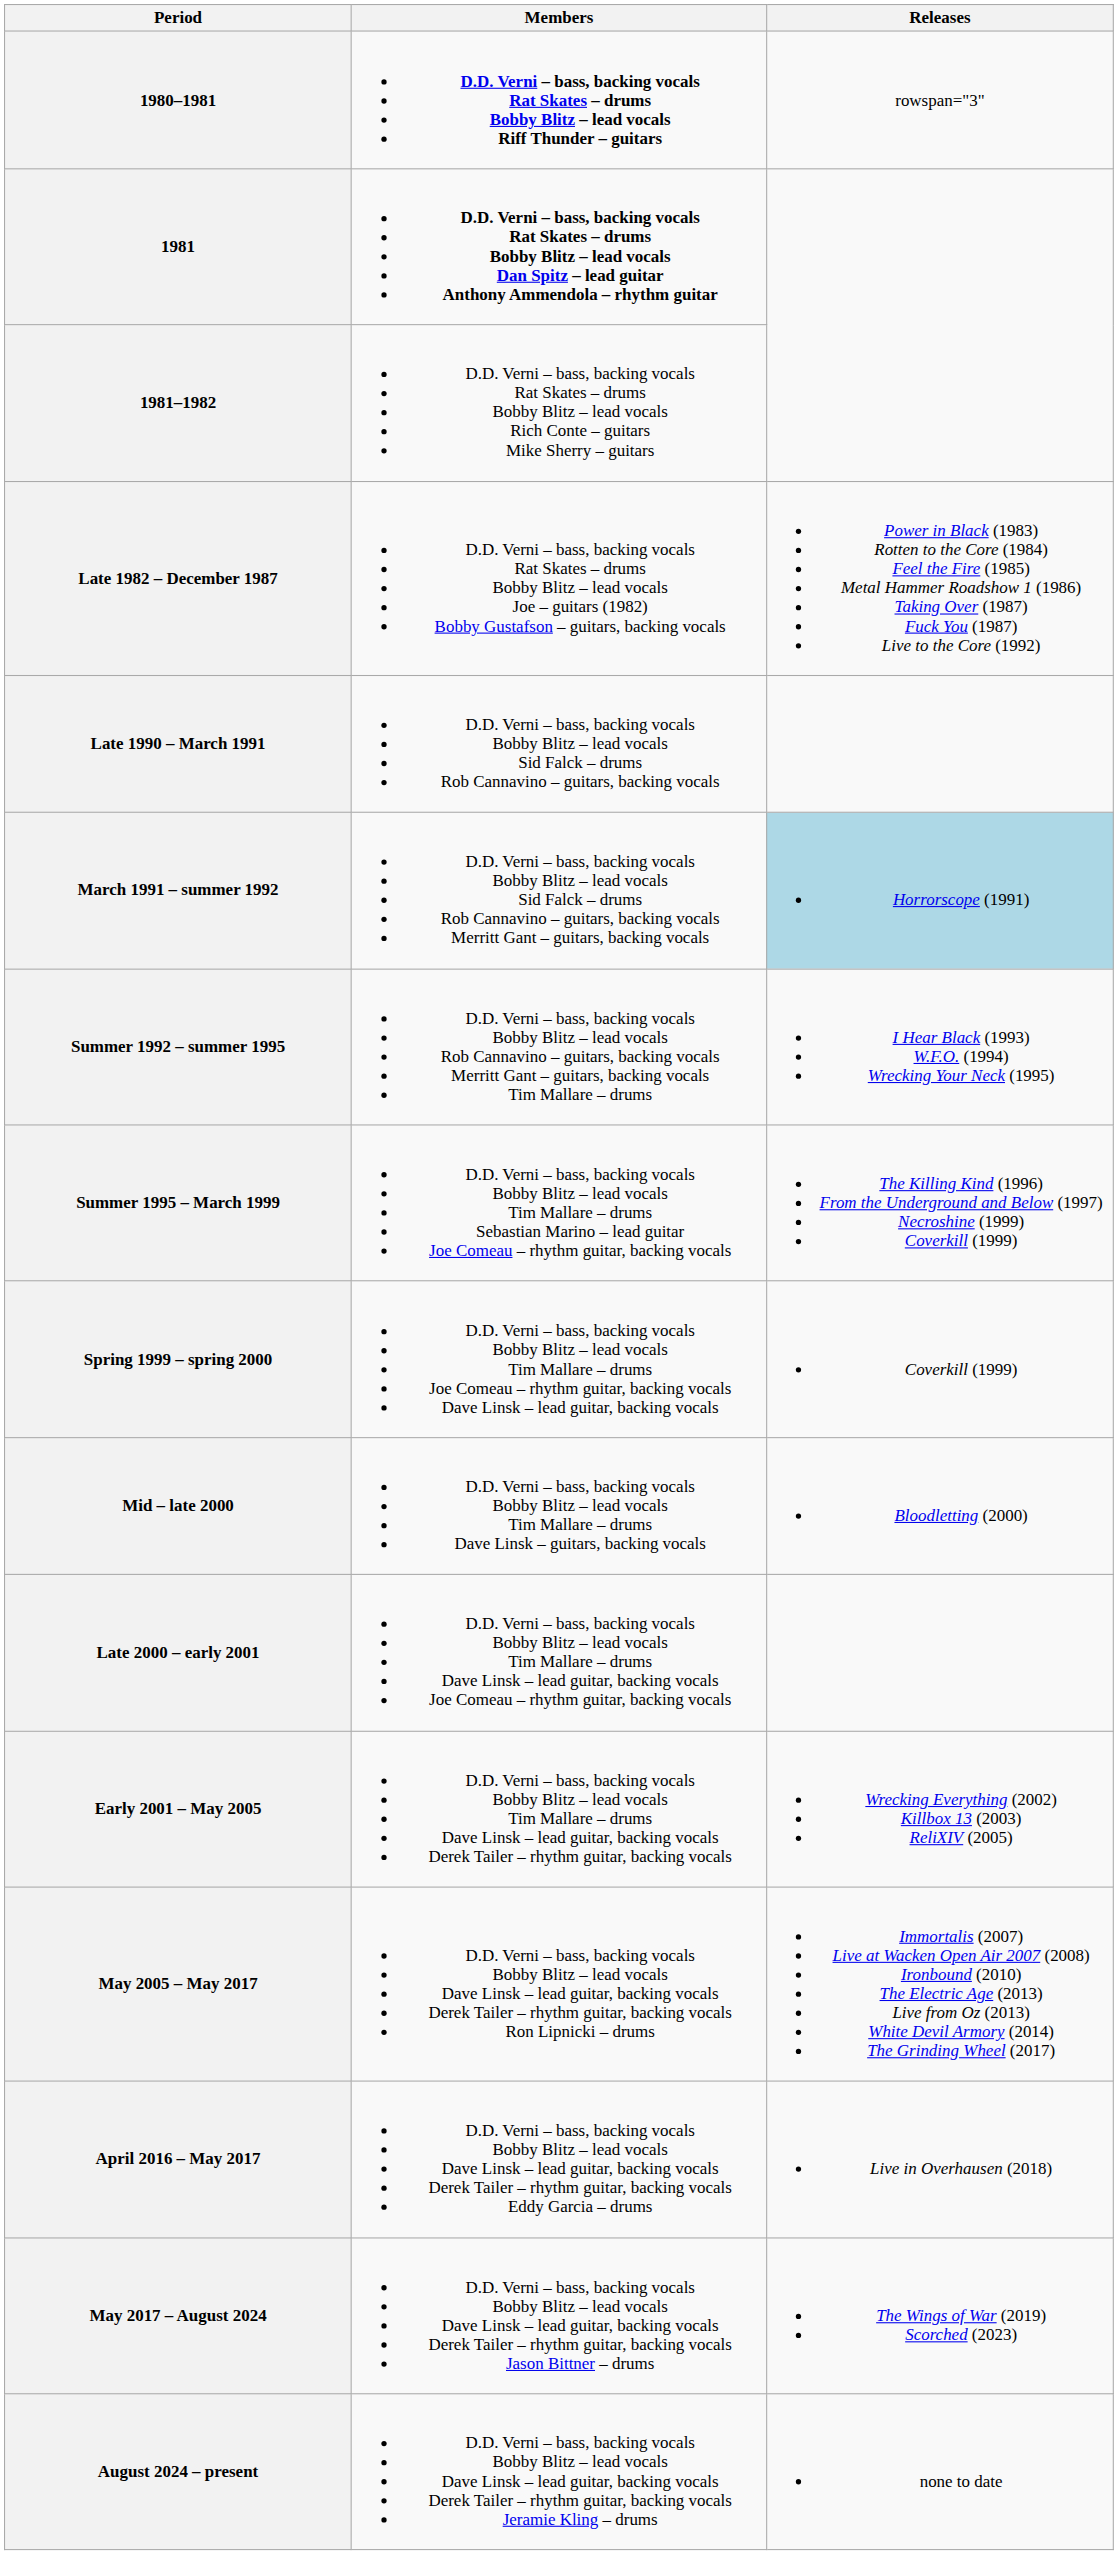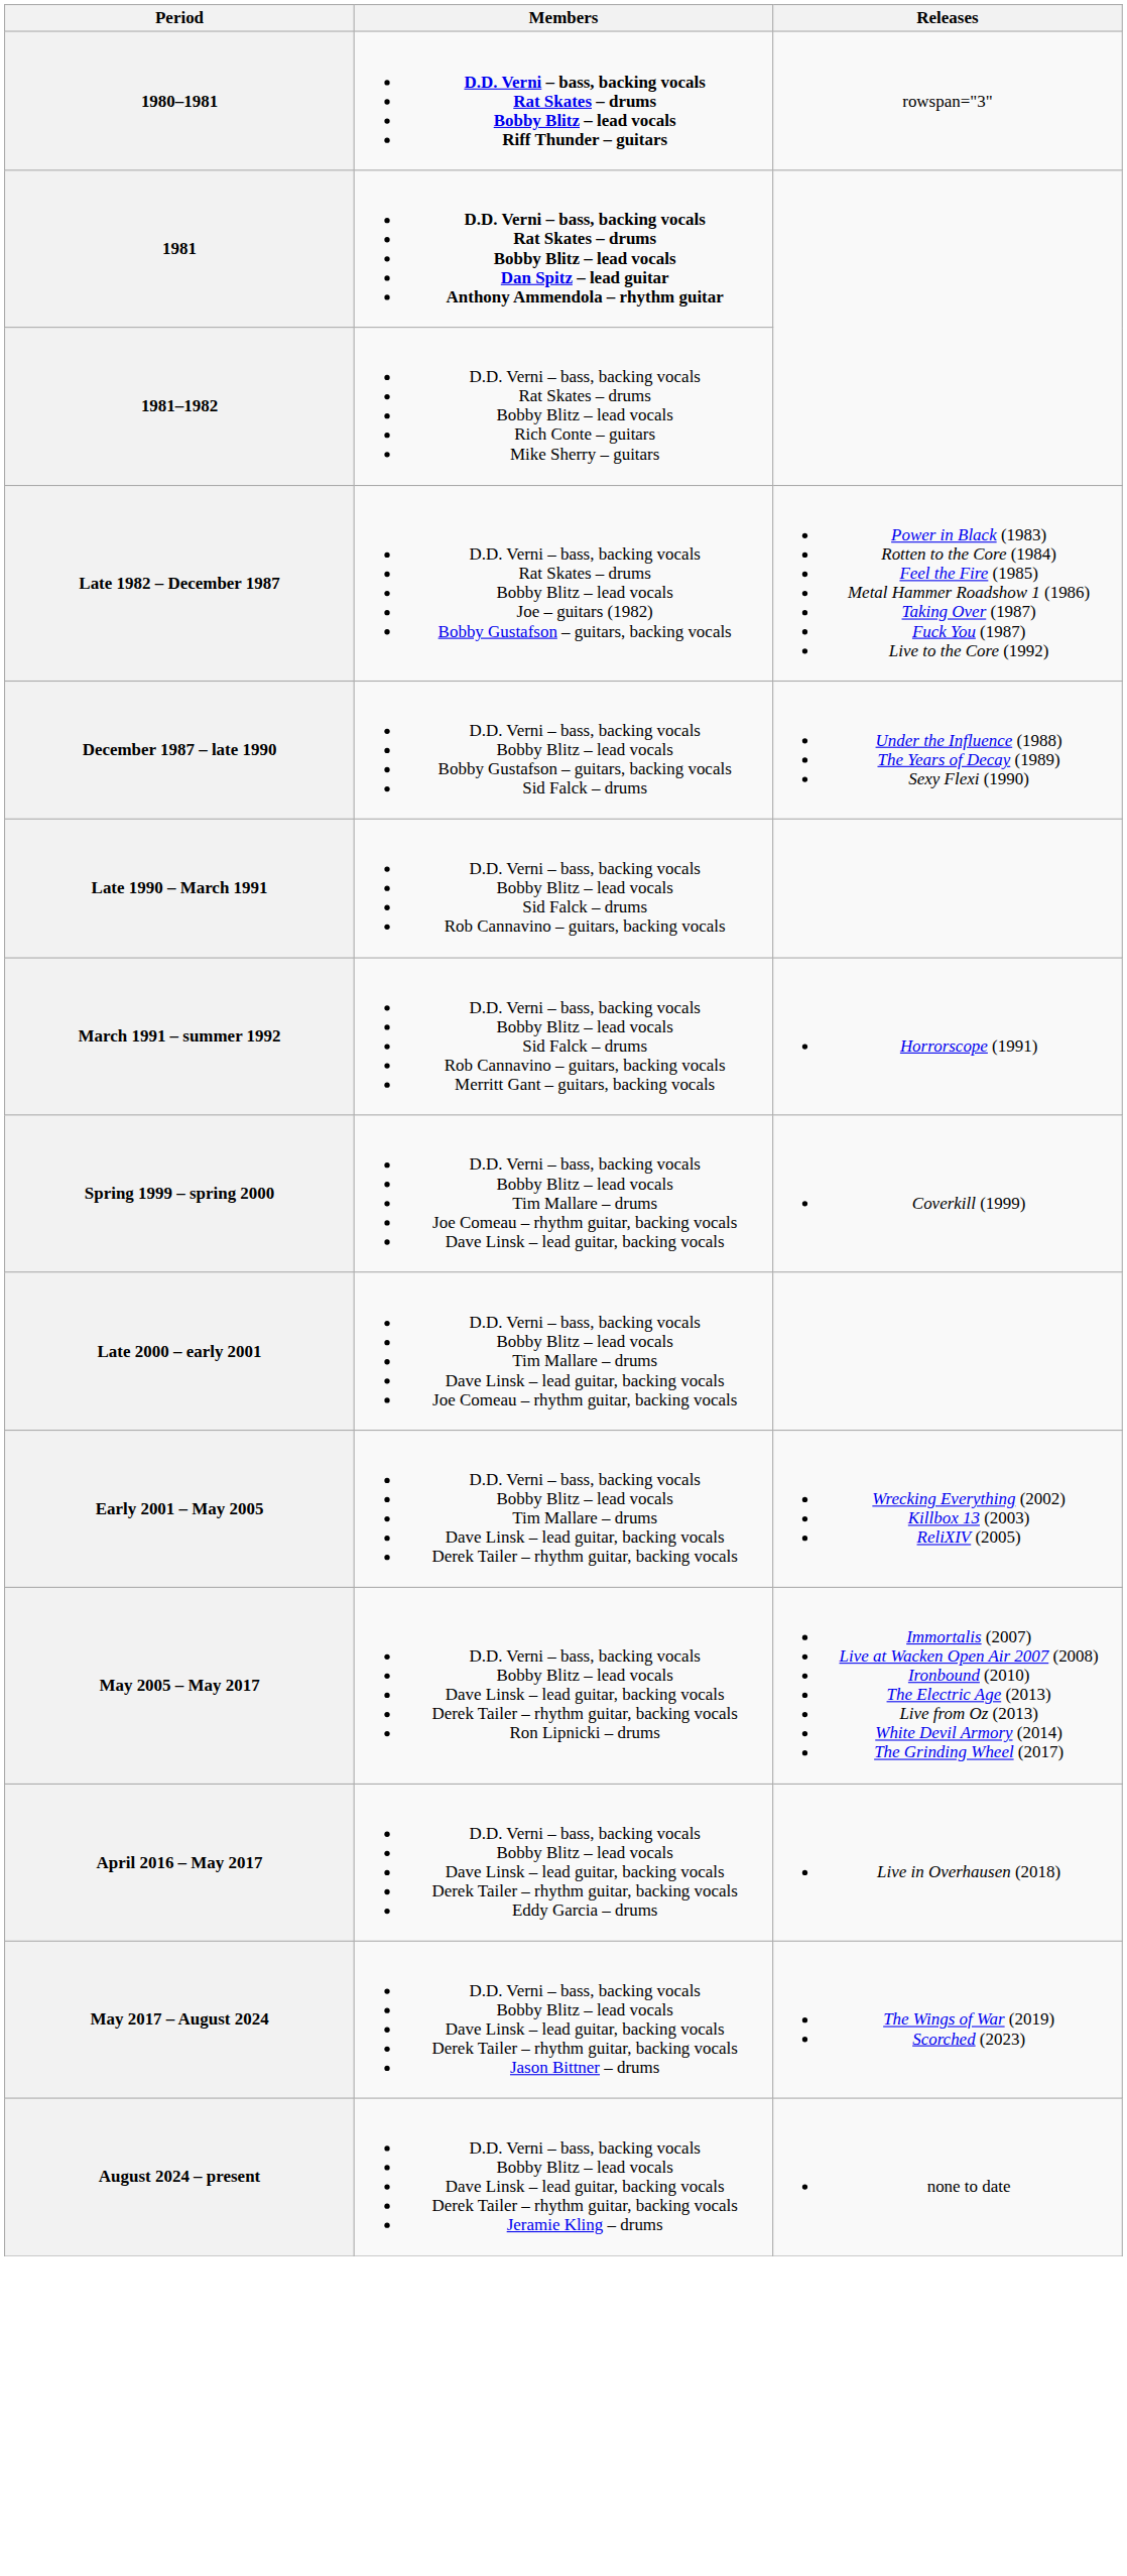+ row: December 1987 – late 1990 | D.D. Verni – bass, backing vocals Bobby Blitz – lead vocals Bobby Gustafson – guitars, backing vocals Sid Falck – drums | Under the Influence (1988) The Years of Decay (1989) Sexy Flexi (1990)
March 1991 – summer 1992 | Releases: lightblue background -> no background
- row: Summer 1992 – summer 1995 | D.D. Verni – bass, backing vocals Bobby Blitz – lead vocals Rob Cannavino – guitars, backing vocals Merritt Gant – guitars, backing vocals Tim Mallare – drums | I Hear Black (1993) W.F.O. (1994) Wrecking Your Neck (1995)
- row: Summer 1995 – March 1999 | D.D. Verni – bass, backing vocals Bobby Blitz – lead vocals Tim Mallare – drums Sebastian Marino – lead guitar Joe Comeau – rhythm guitar, backing vocals | The Killing Kind (1996) From the Underground and Below (1997) Necroshine (1999) Coverkill (1999)
- row: Mid – late 2000 | D.D. Verni – bass, backing vocals Bobby Blitz – lead vocals Tim Mallare – drums Dave Linsk – guitars, backing vocals | Bloodletting (2000)
